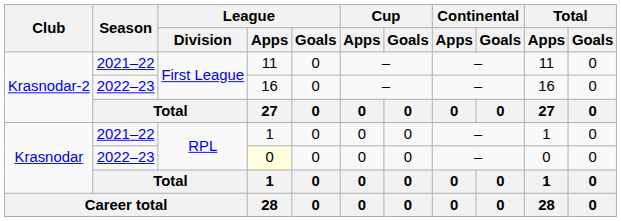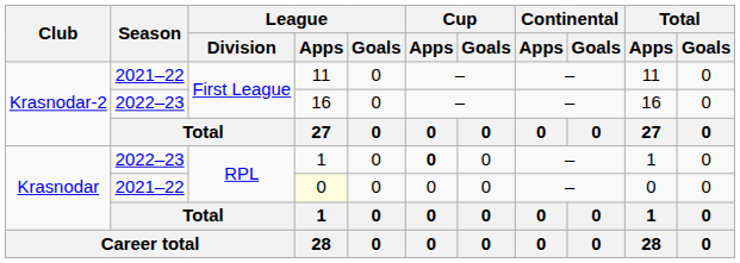row 6 | Season: 2021–22 -> 2022–23
row 6 | Cup / Apps: normal -> bold
row 7 | Season: 2022–23 -> 2021–22
